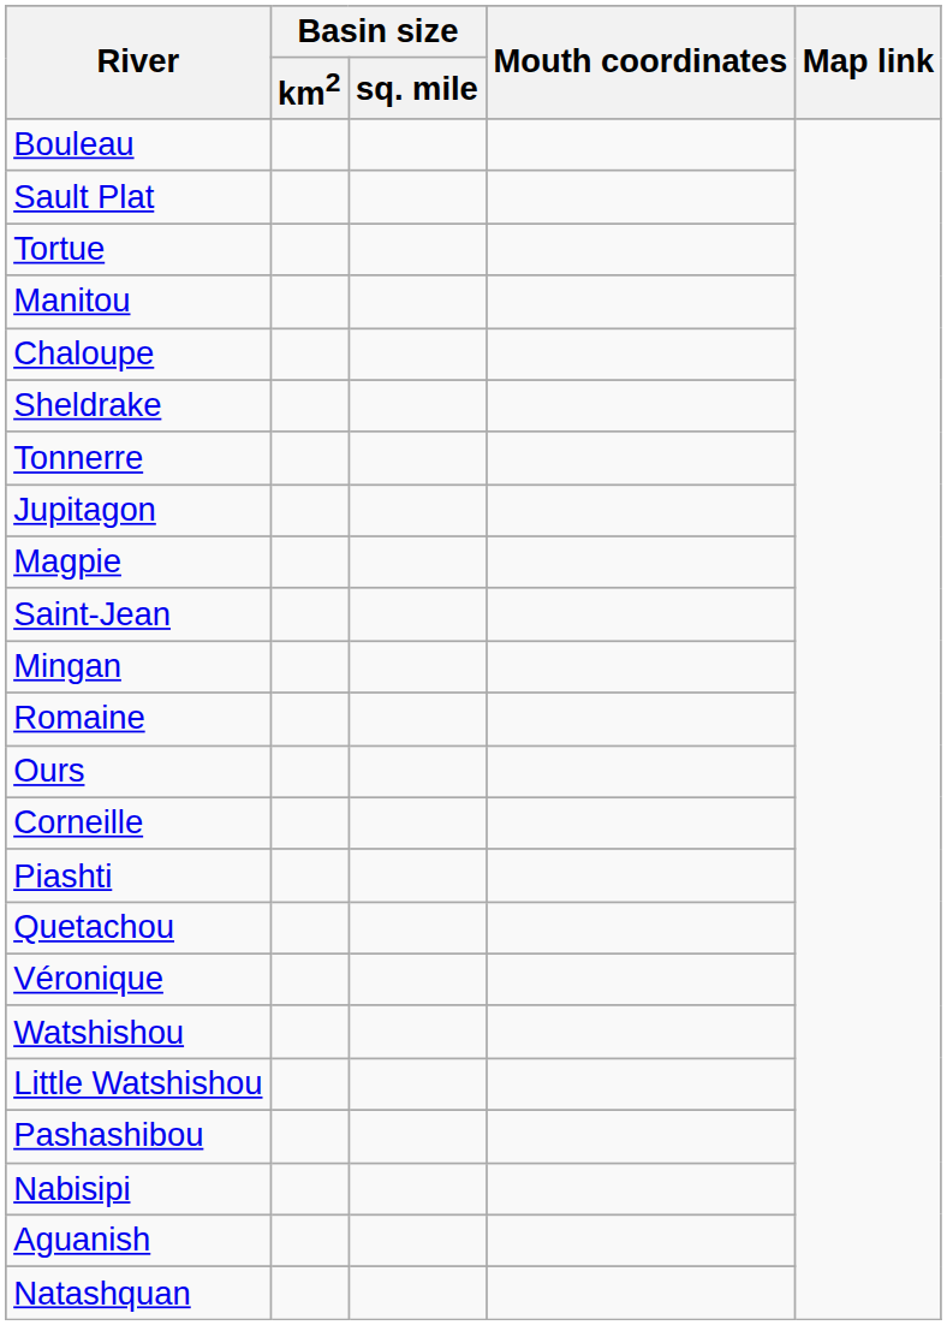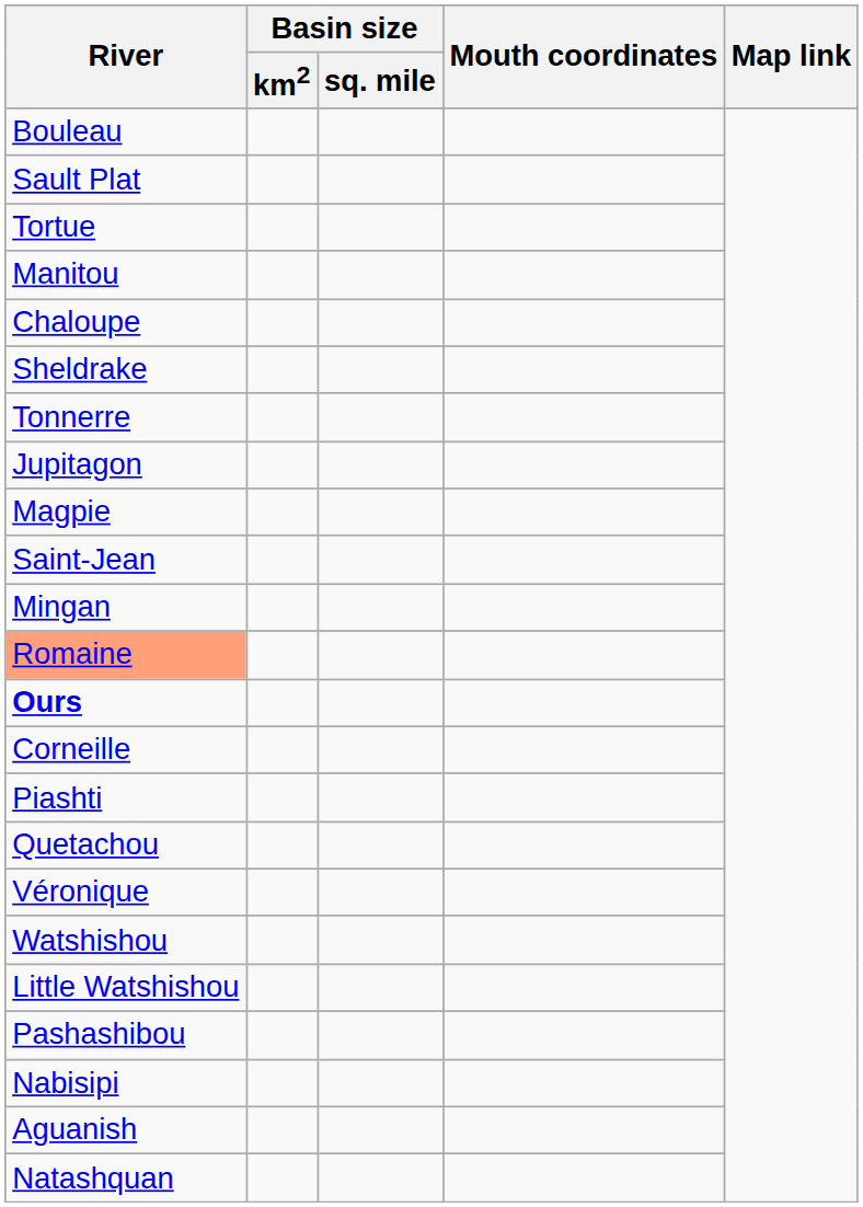Romaine | River: no background -> lightsalmon background
Ours | River: normal -> bold
